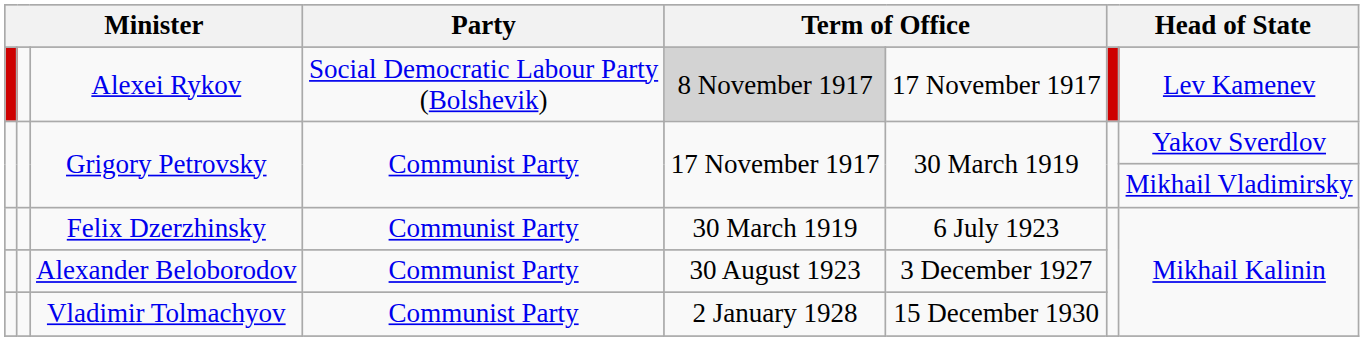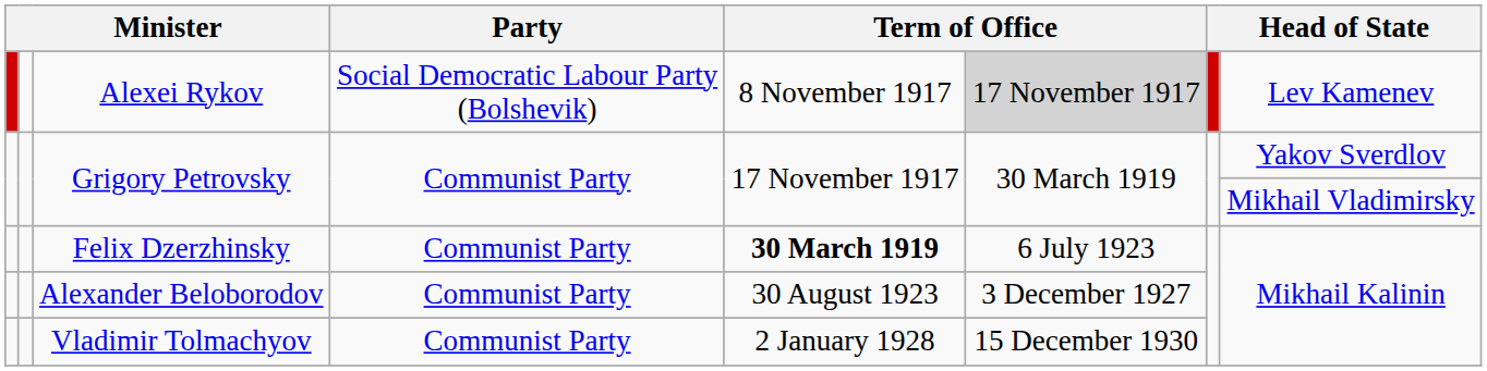Alexei Rykov | column 5: lightgrey background -> no background
Alexei Rykov | column 6: no background -> lightgrey background
Felix Dzerzhinsky | column 5: normal -> bold
